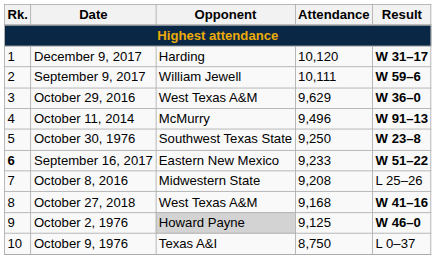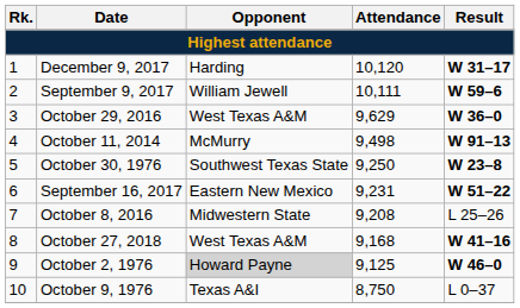October 11, 2014 | Attendance: 9,496 -> 9,498
September 16, 2017 | Rk.: bold -> normal
September 16, 2017 | Attendance: 9,233 -> 9,231
